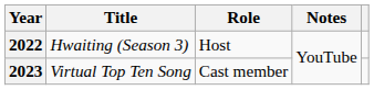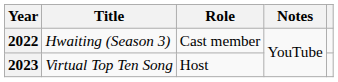2022 | Role: Host -> Cast member
2023 | Role: Cast member -> Host
